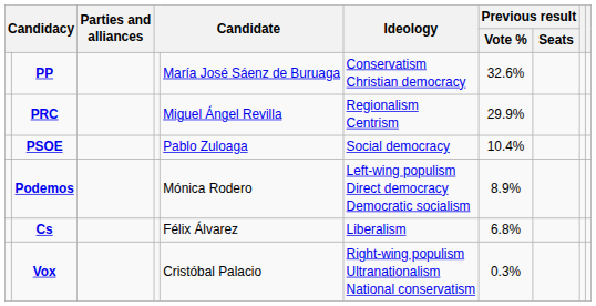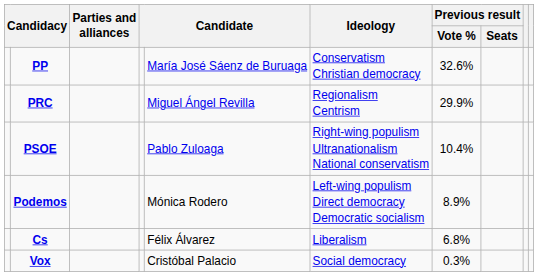PSOE | Ideology: Social democracy -> Right-wing populism Ultranationalism National conservatism
Vox | Ideology: Right-wing populism Ultranationalism National conservatism -> Social democracy
